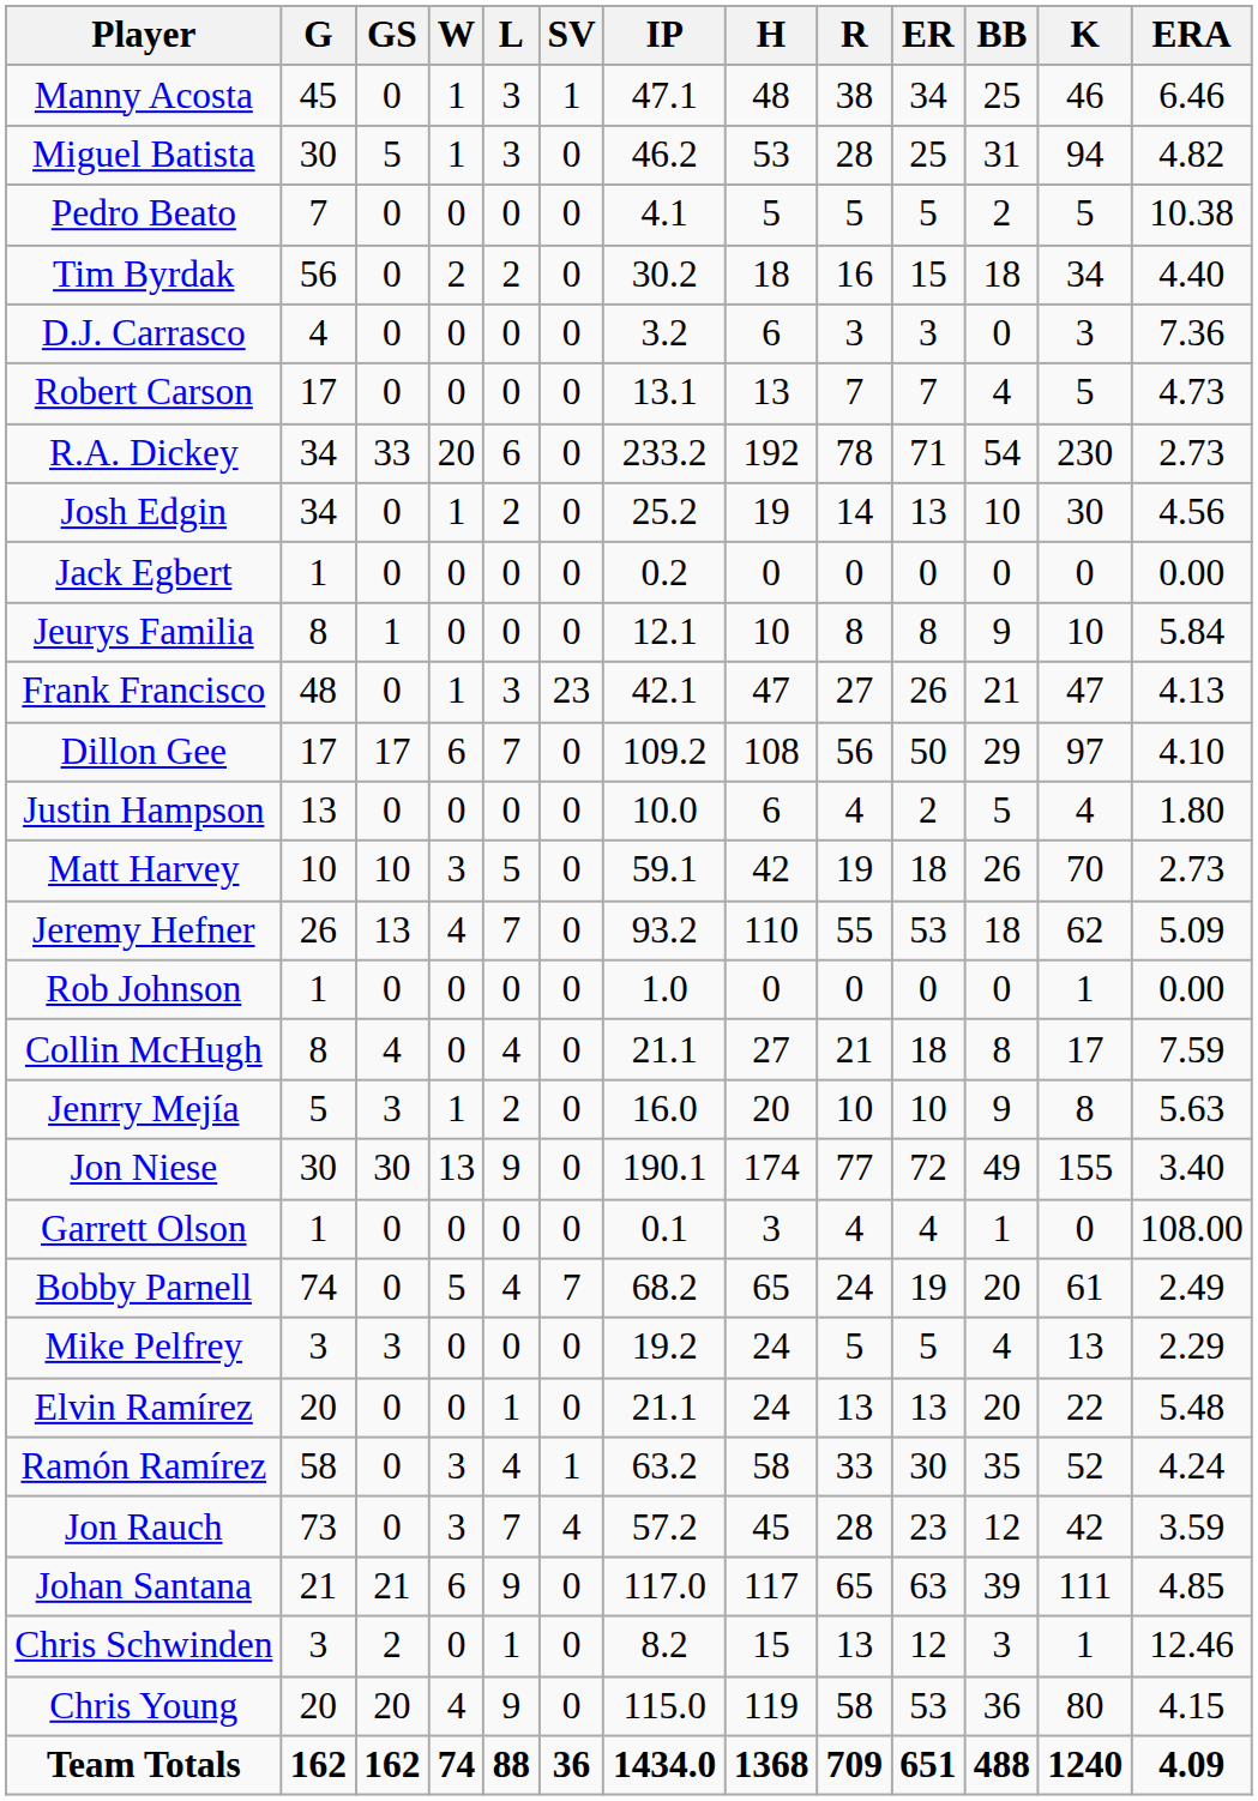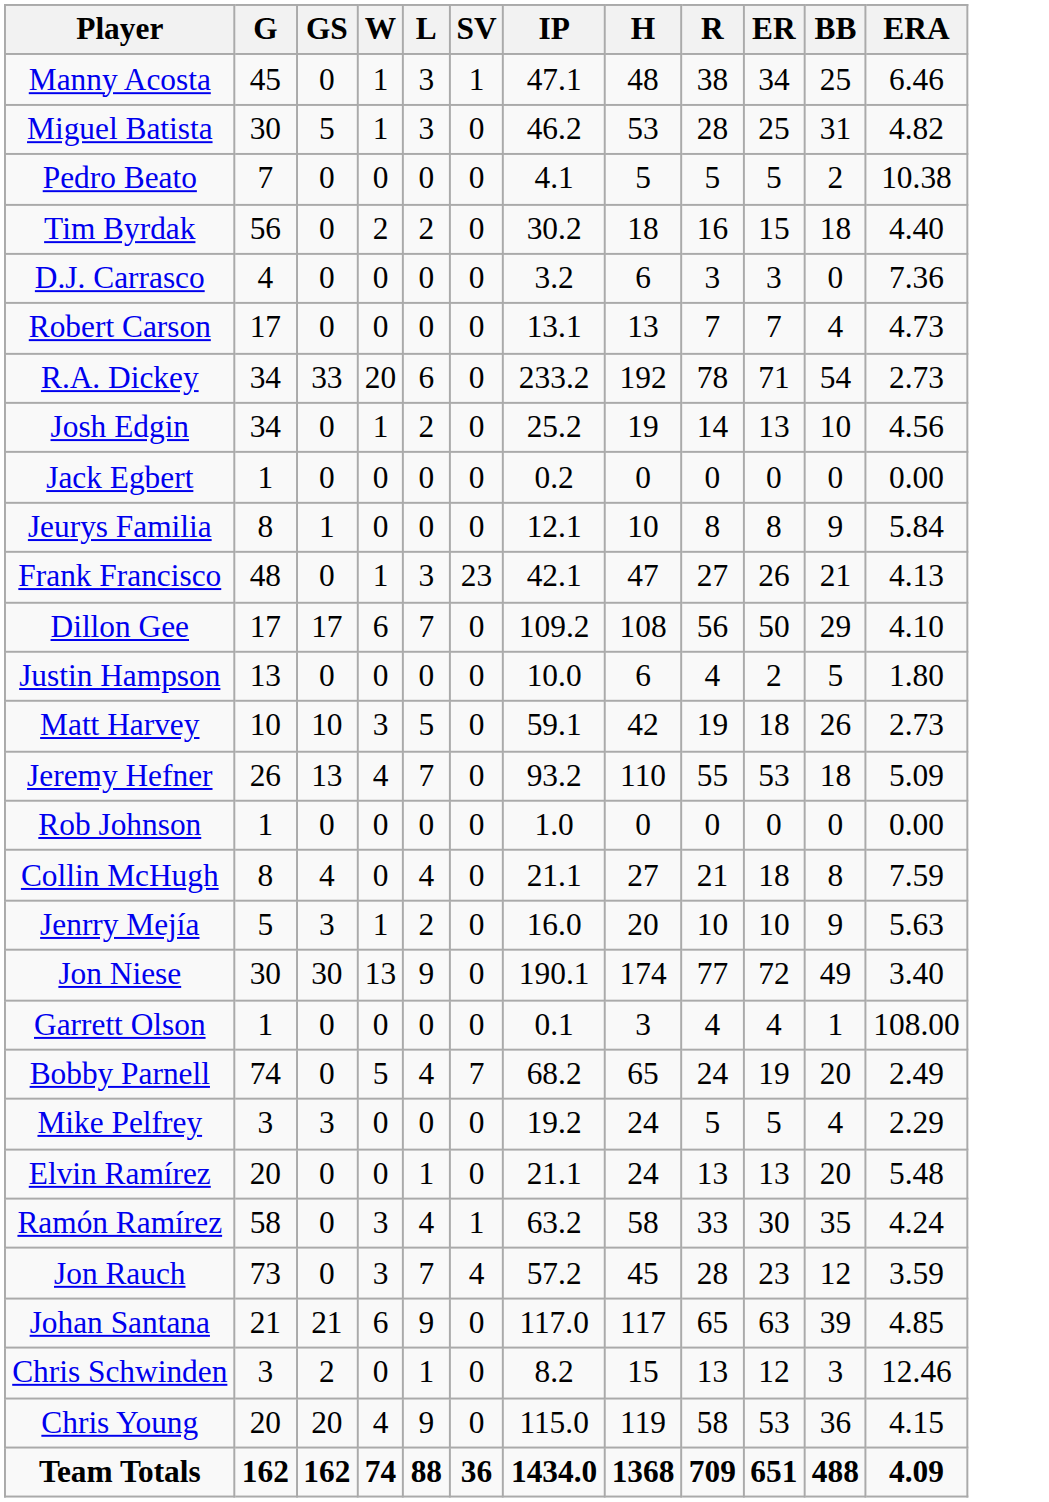- column: K | 46 | 94 | 5 | 34 | 3 | 5 | 230 | 30 | 0 | 10 | 47 | 97 | 4 | 70 | 62 | 1 | 17 | 8 | 155 | 0 | 61 | 13 | 22 | 52 | 42 | 111 | 1 | 80 | 1240
